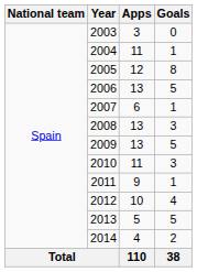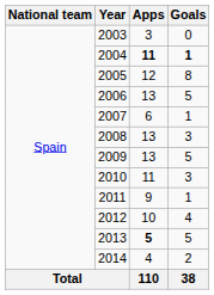2004 | Apps: normal -> bold
2004 | Goals: normal -> bold
2013 | Apps: normal -> bold
